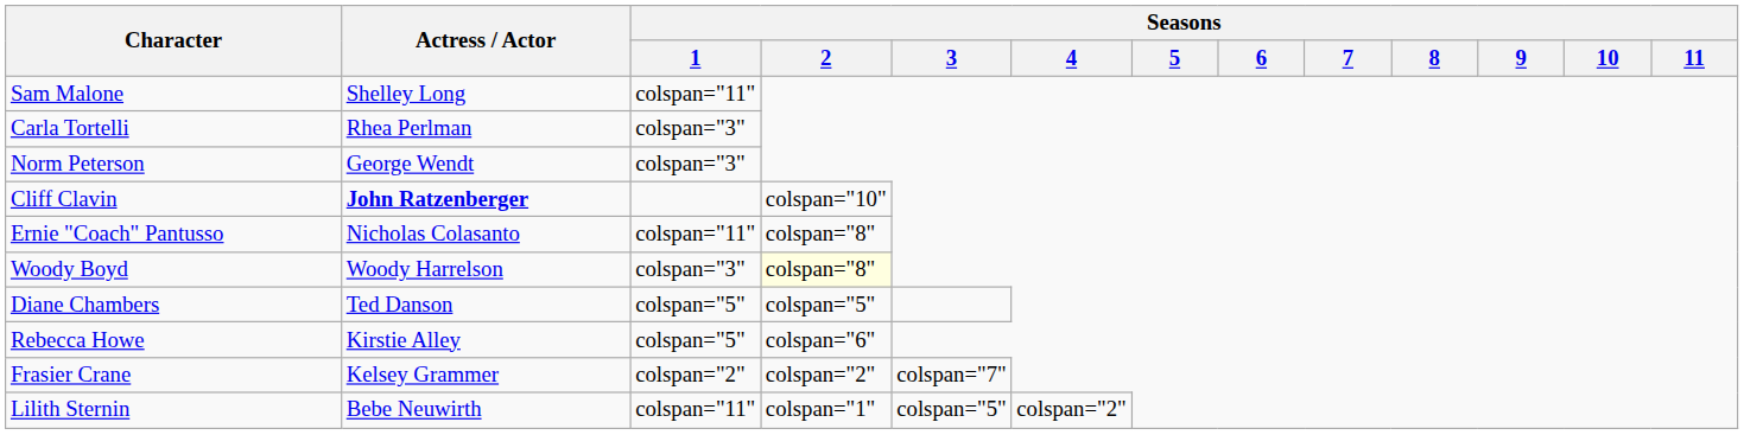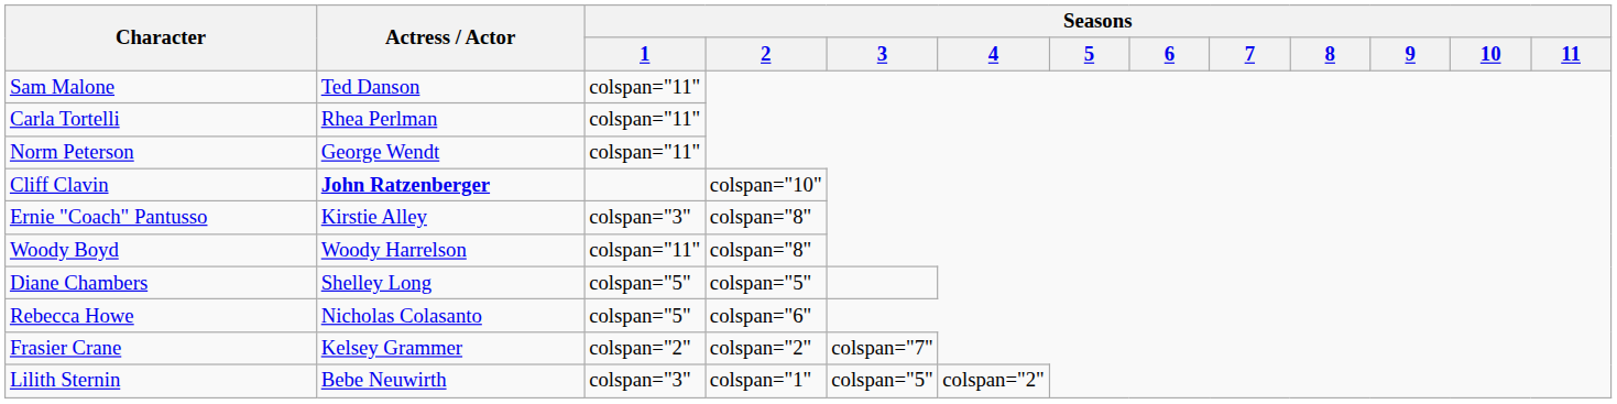Sam Malone | Actress / Actor: Shelley Long -> Ted Danson
Carla Tortelli | Seasons / 1: colspan="3" -> colspan="11"
Norm Peterson | Seasons / 1: colspan="3" -> colspan="11"
Ernie "Coach" Pantusso | Actress / Actor: Nicholas Colasanto -> Kirstie Alley
Ernie "Coach" Pantusso | Seasons / 1: colspan="11" -> colspan="3"
Woody Boyd | Seasons / 1: colspan="3" -> colspan="11"
Woody Boyd | Seasons / 2: lightyellow background -> no background
Diane Chambers | Actress / Actor: Ted Danson -> Shelley Long
Rebecca Howe | Actress / Actor: Kirstie Alley -> Nicholas Colasanto
Lilith Sternin | Seasons / 1: colspan="11" -> colspan="3"
